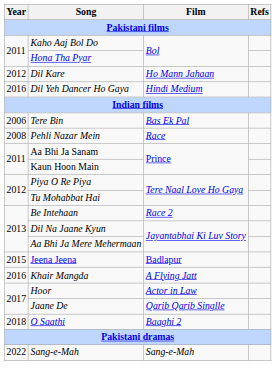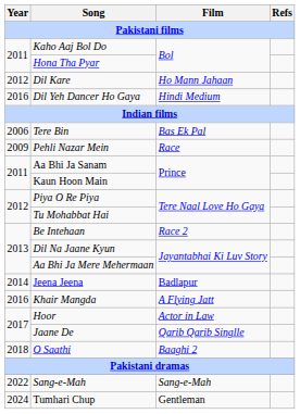Pehli Nazar Mein | Year: 2008 -> 2009
Jeena Jeena | Year: 2015 -> 2014
+ row: 2024 | Tumhari Chup | Gentleman
